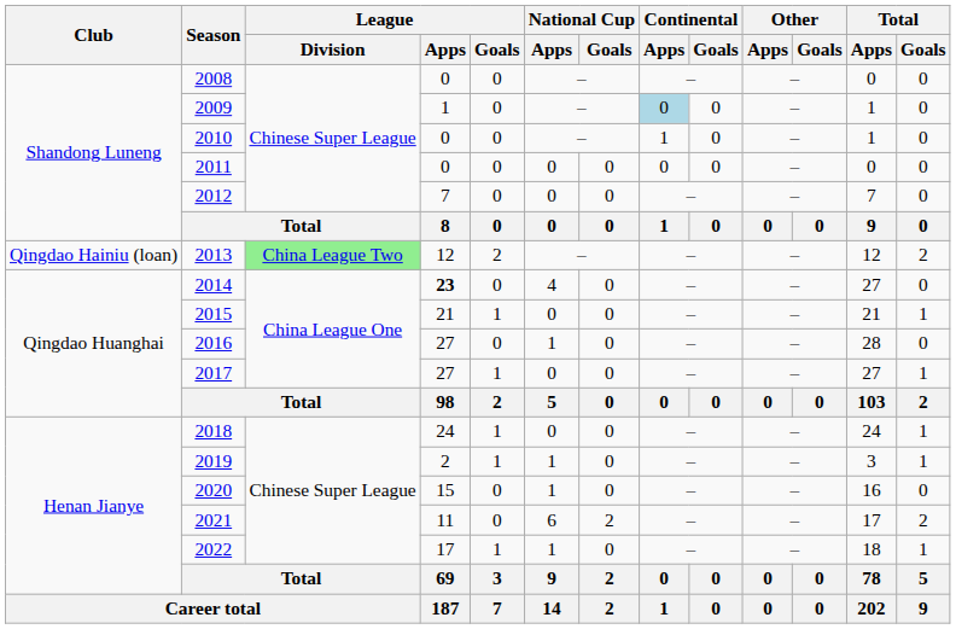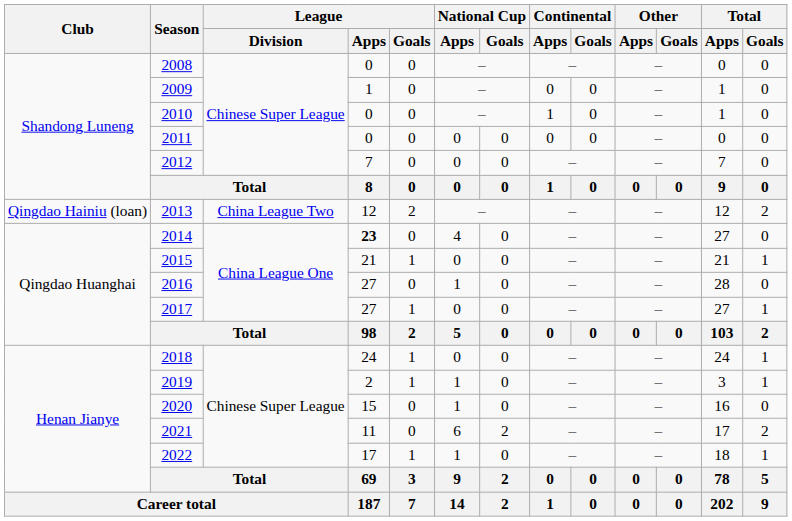2009 | Continental / Apps: lightblue background -> no background
2013 | League / Division: lightgreen background -> no background
